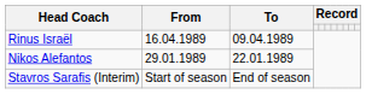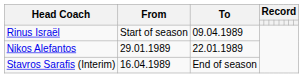Rinus Israël | From: 16.04.1989 -> Start of season
Stavros Sarafis (Interim) | From: Start of season -> 16.04.1989
